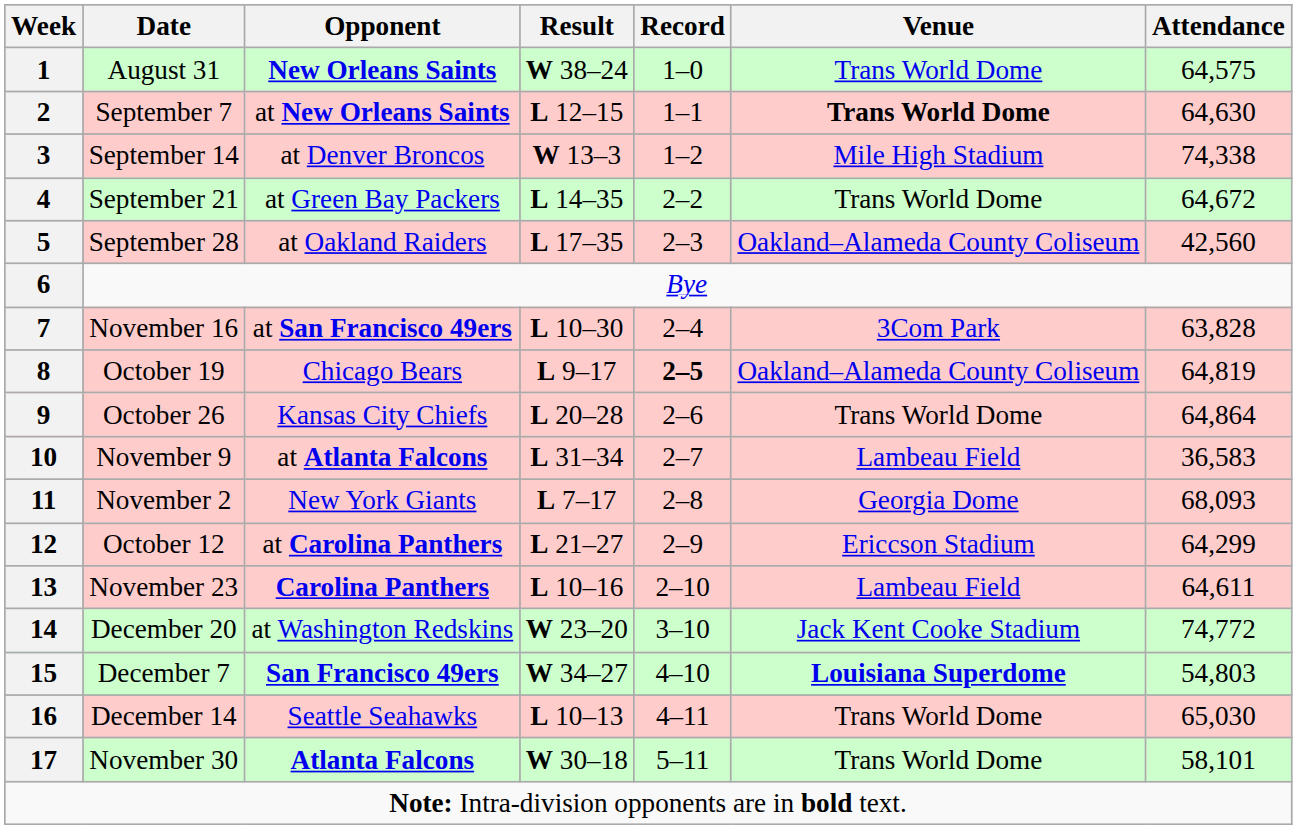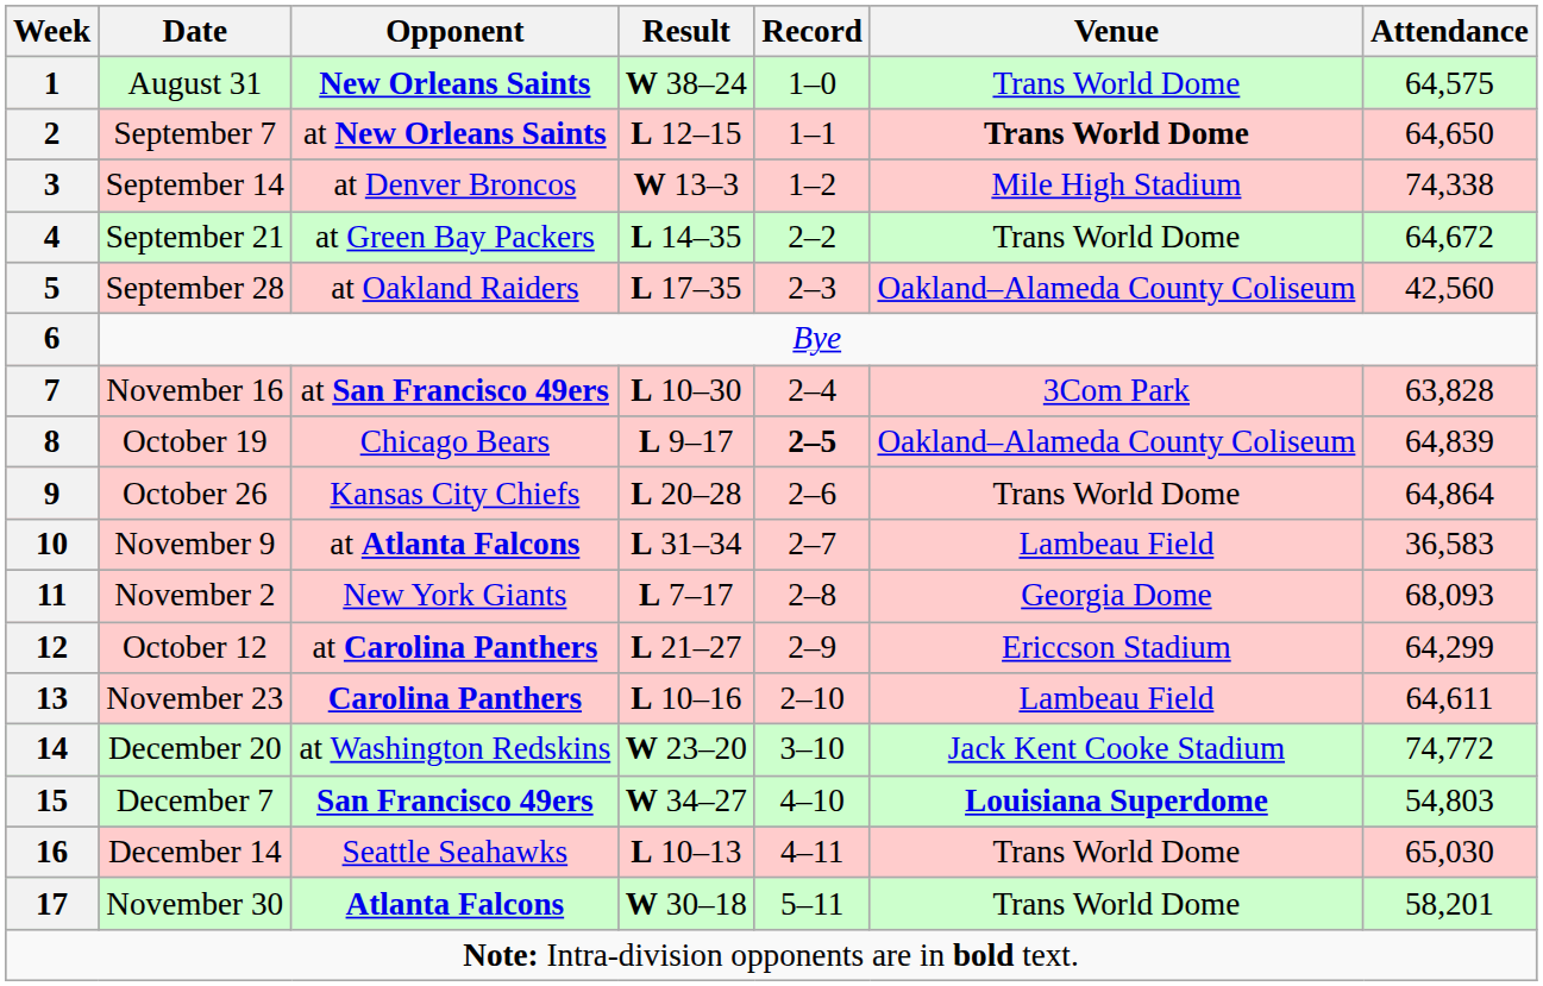2 | Attendance: 64,630 -> 64,650
8 | Attendance: 64,819 -> 64,839
17 | Attendance: 58,101 -> 58,201
